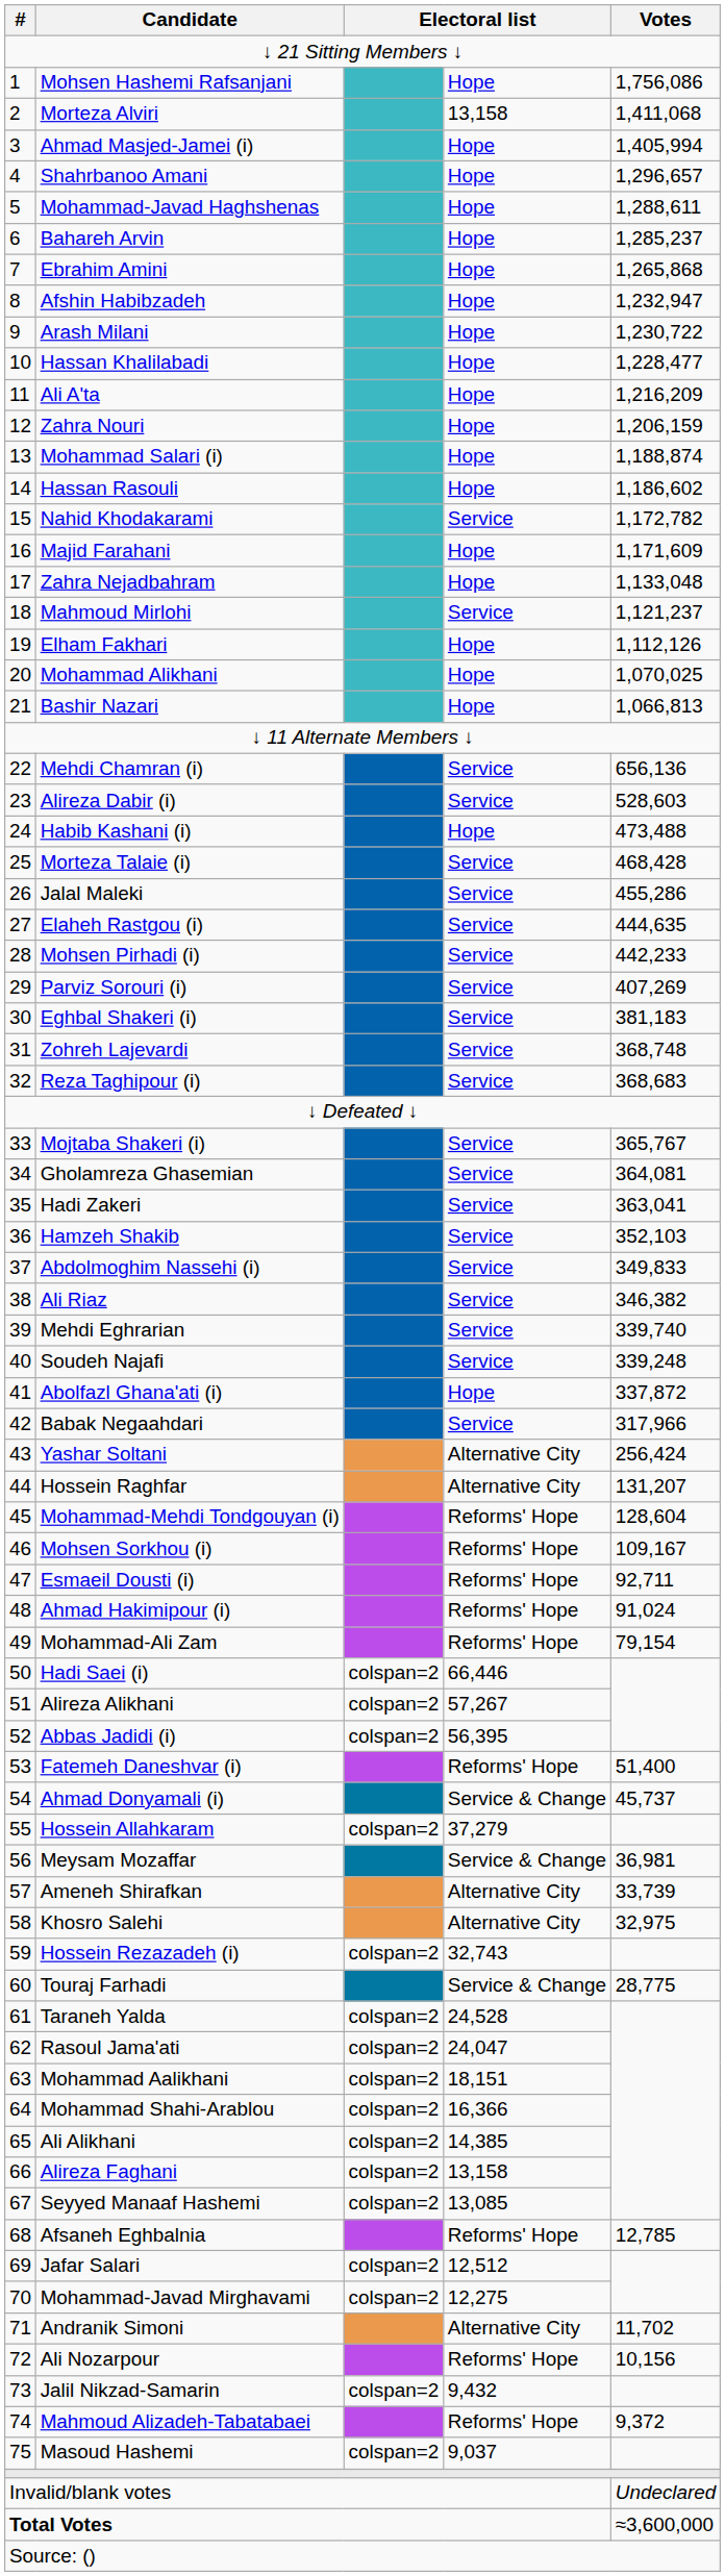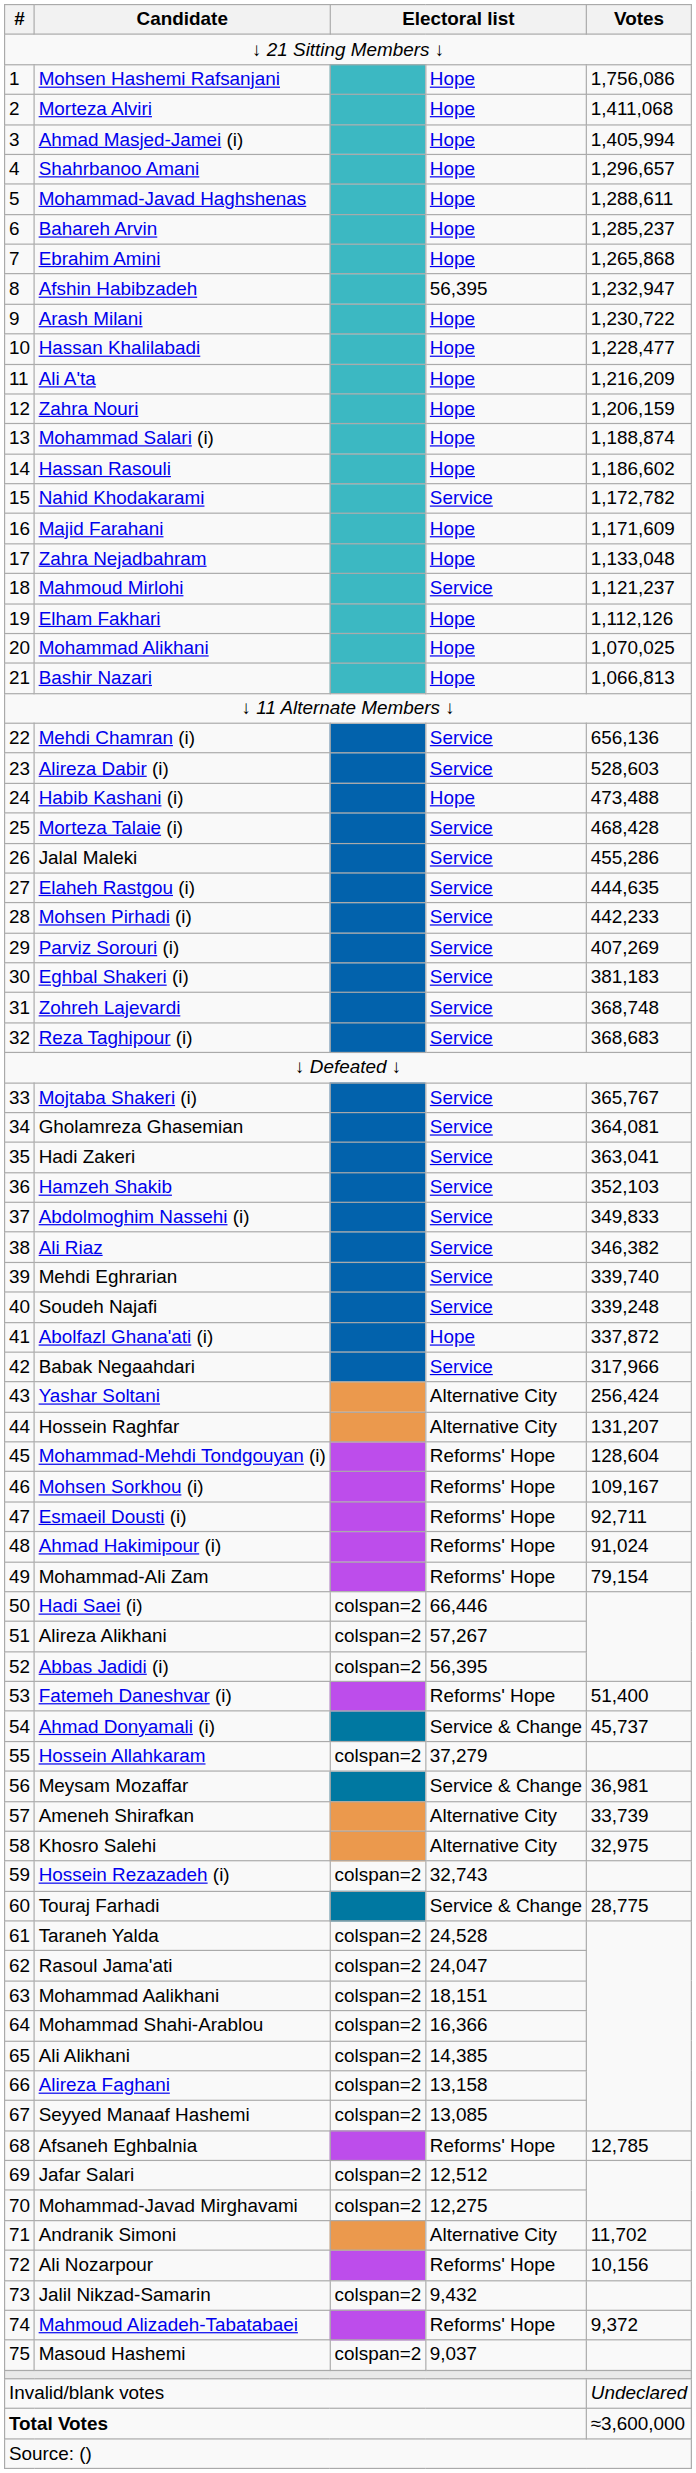Morteza Alviri | column 4: 13,158 -> Hope
Afshin Habibzadeh | column 4: Hope -> 56,395
